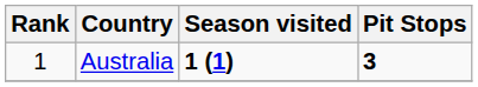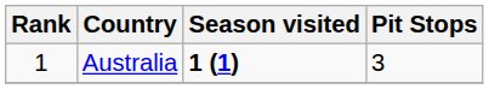Australia | Pit Stops: bold -> normal
